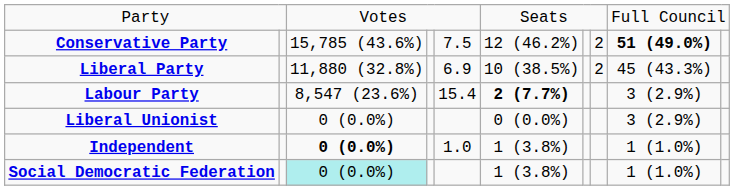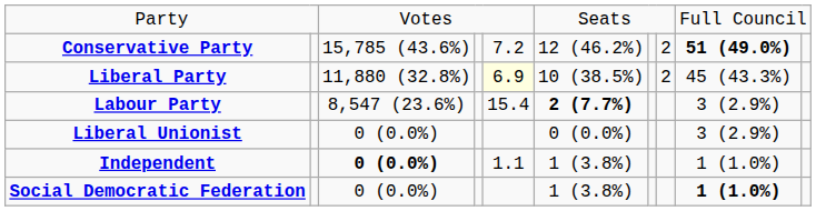Conservative Party | column 5: 7.5 -> 7.2
Liberal Party | column 5: no background -> lightyellow background
Independent | column 5: 1.0 -> 1.1
Social Democratic Federation | column 3: paleturquoise background -> no background
Social Democratic Federation | column 9: normal -> bold
